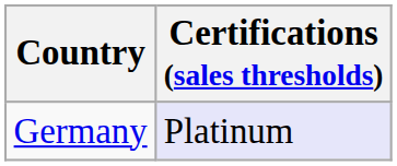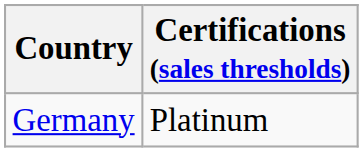Germany | Certifications (sales thresholds): lavender background -> no background
